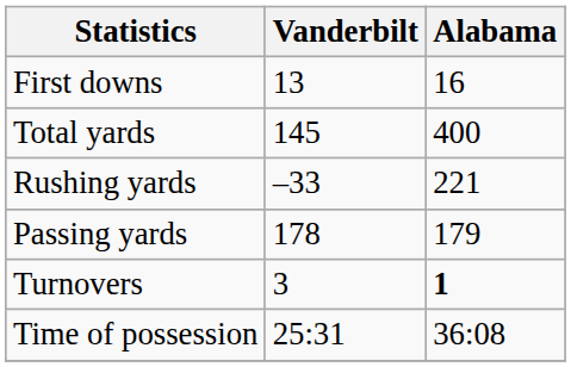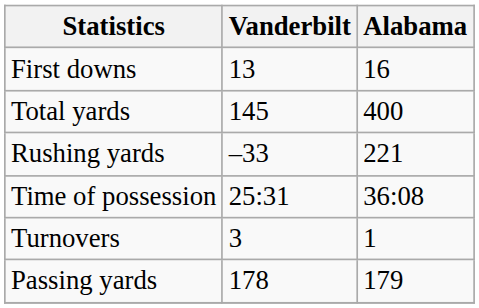rows swapped: Passing yards <-> Time of possession
Turnovers | Alabama: bold -> normal
